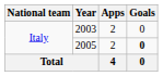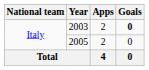2003 | Goals: normal -> bold
2005 | Goals: bold -> normal
